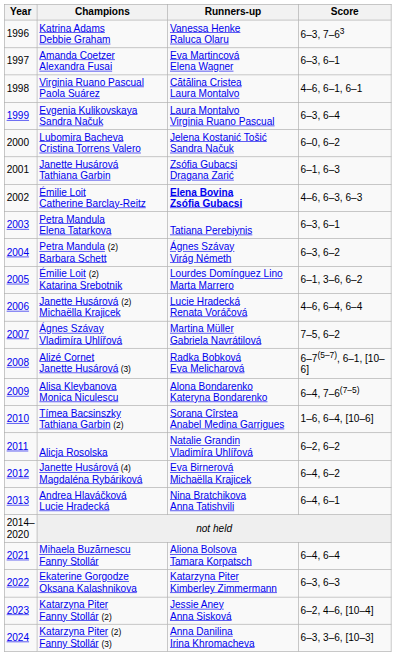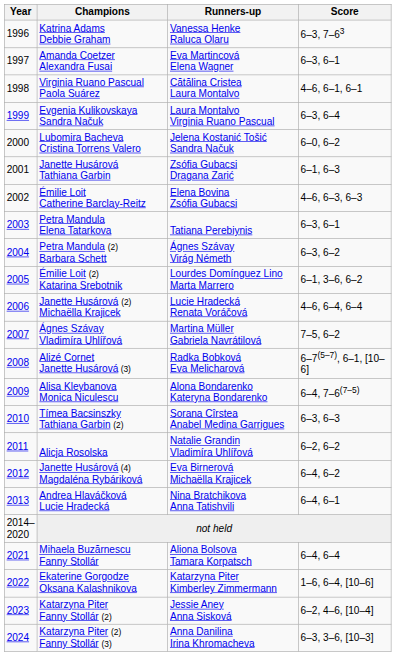Émilie Loit Catherine Barclay-Reitz | Runners-up: bold -> normal
Tímea Bacsinszky Tathiana Garbin (2) | Score: 1–6, 6–4, [10–6] -> 6–3, 6–3
Ekaterine Gorgodze Oksana Kalashnikova | Score: 6–3, 6–3 -> 1–6, 6–4, [10–6]
